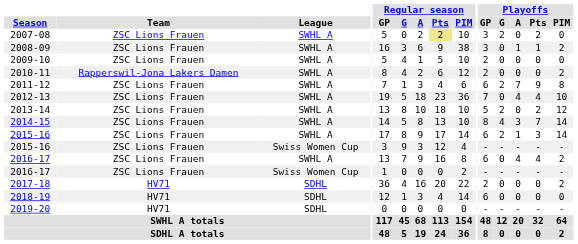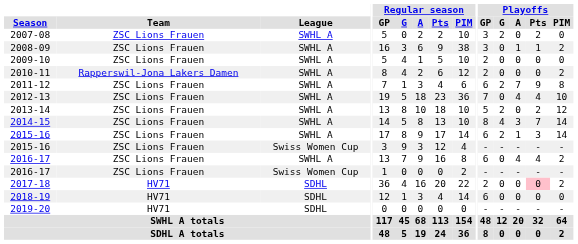2007-08 | Regular season / Pts: khaki background -> no background
2017-18 | Playoffs / Pts: no background -> pink background
